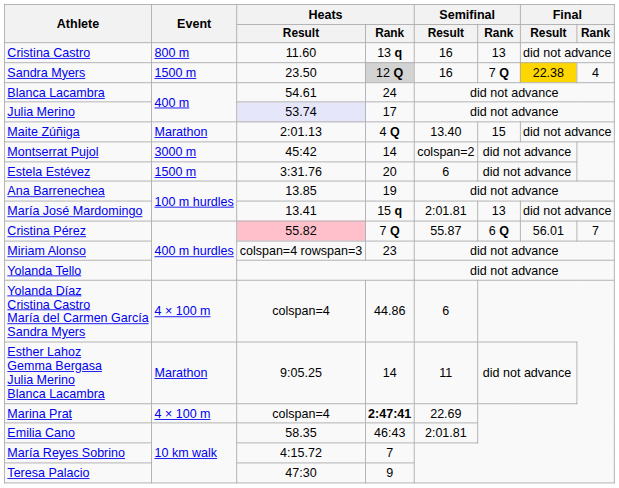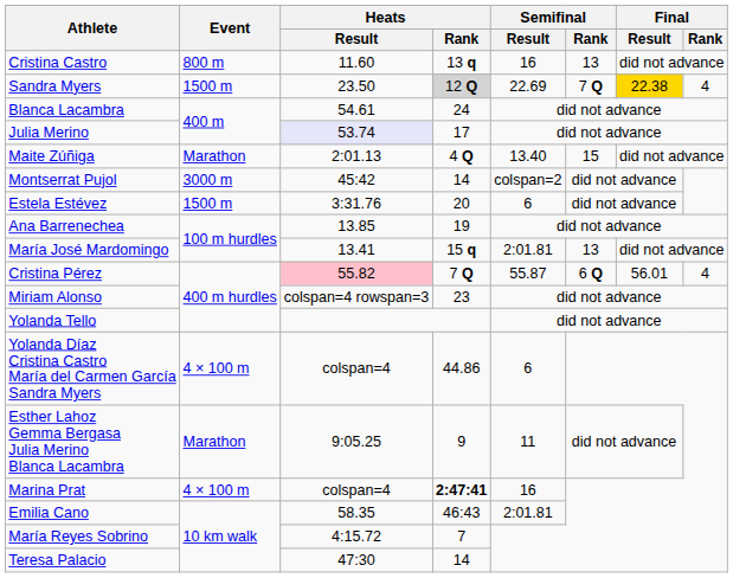Sandra Myers | Semifinal / Result: 16 -> 22.69
Cristina Pérez | Final / Rank: 7 -> 4
Esther Lahoz Gemma Bergasa Julia Merino Blanca Lacambra | Heats / Rank: 14 -> 9
Marina Prat | Semifinal / Result: 22.69 -> 16
Teresa Palacio | Heats / Rank: 9 -> 14
